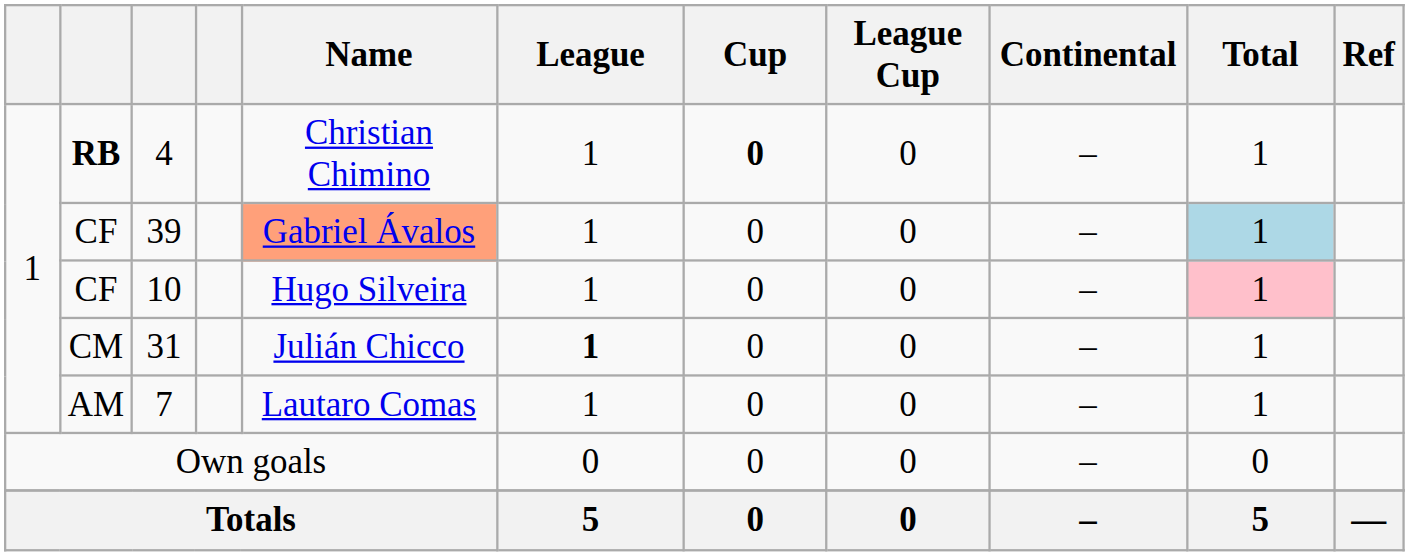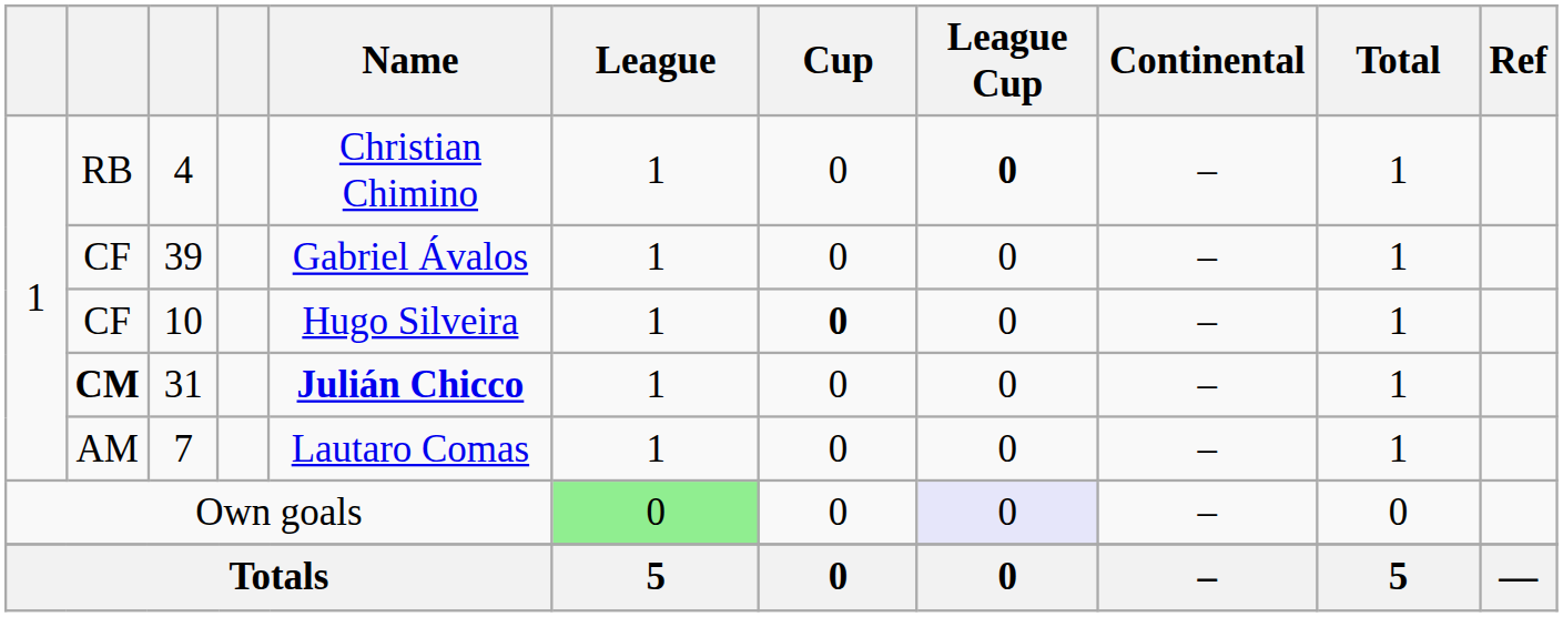4 | column 2: bold -> normal
4 | Cup: bold -> normal
4 | League Cup: normal -> bold
39 | Name: lightsalmon background -> no background
39 | Total: lightblue background -> no background
10 | Cup: normal -> bold
10 | Total: pink background -> no background
31 | column 2: normal -> bold
31 | Name: normal -> bold
31 | League: bold -> normal
Own goals | League: no background -> lightgreen background
Own goals | League Cup: no background -> lavender background
